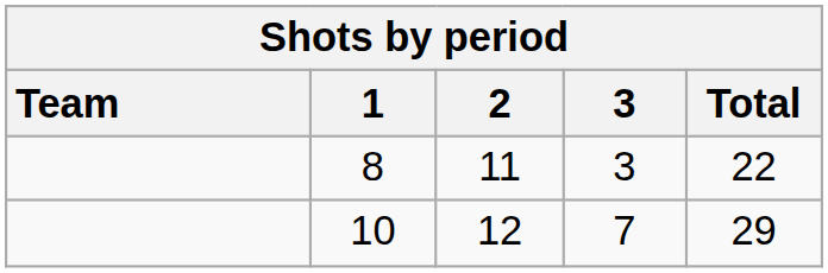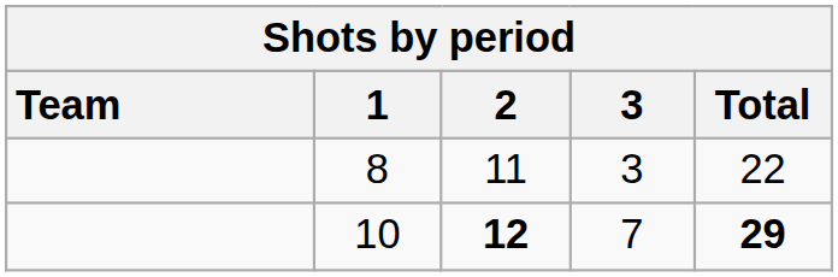10 | 2: normal -> bold
10 | Total: normal -> bold
